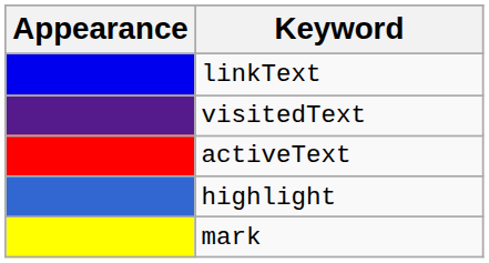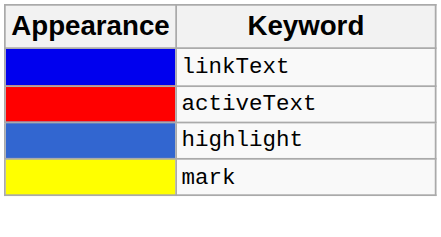- row: visitedText
